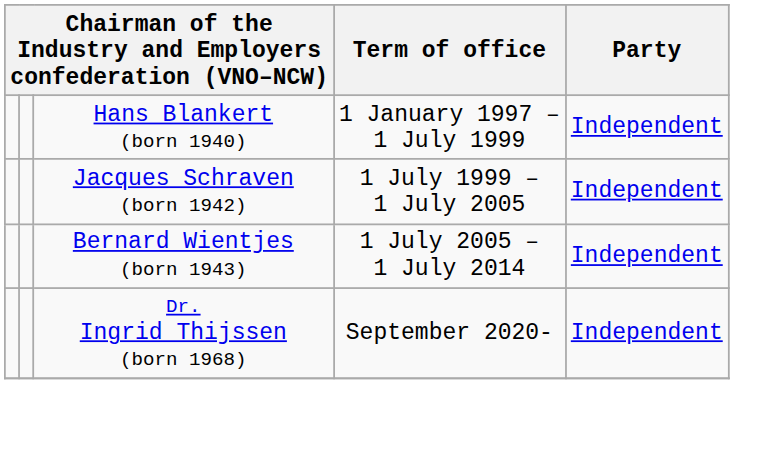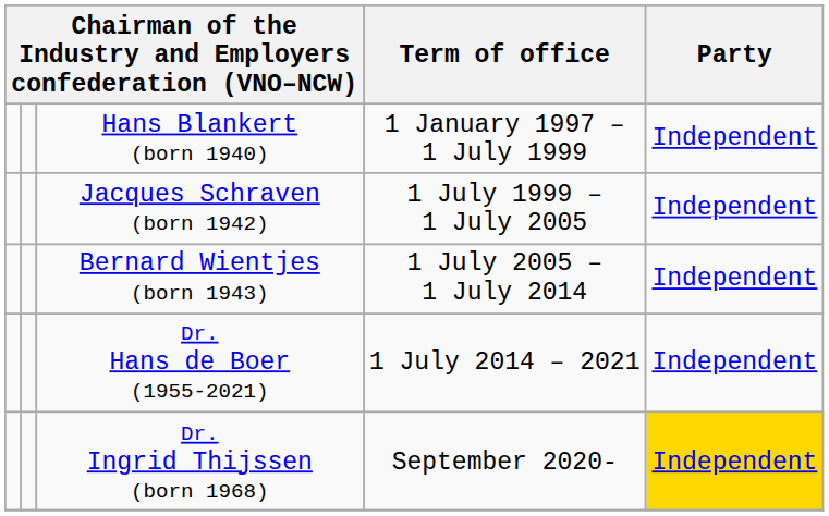+ row: Dr. Hans de Boer (1955-2021) | 1 July 2014 – 2021 | Independent
Dr. Ingrid Thijssen (born 1968) | Party: no background -> gold background
